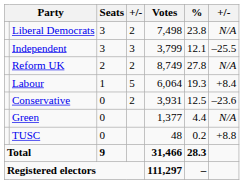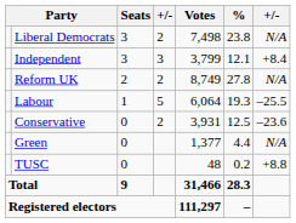Independent | column 7: –25.5 -> +8.4
Labour | column 7: +8.4 -> –25.5
